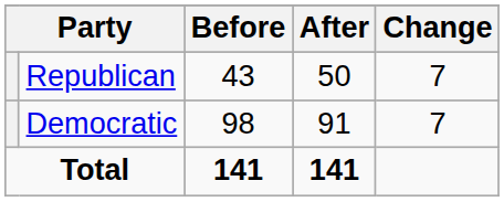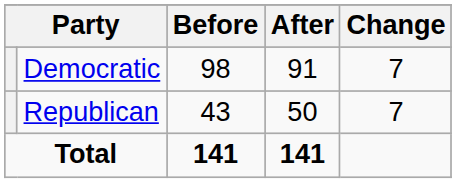rows swapped: Democratic <-> Republican
